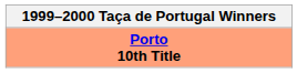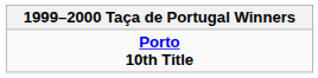row 2 | column 1: lightsalmon background -> no background
